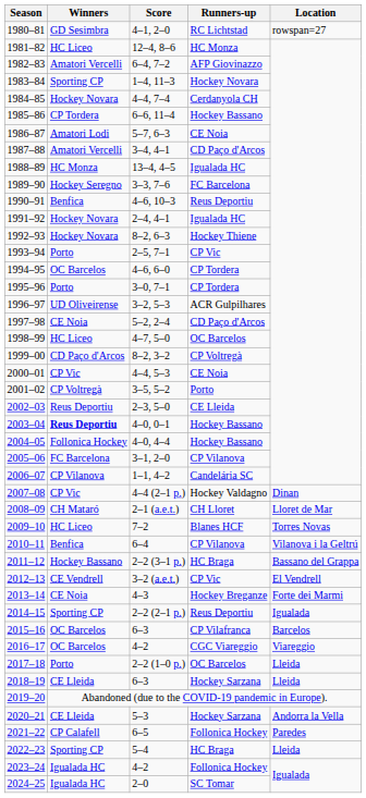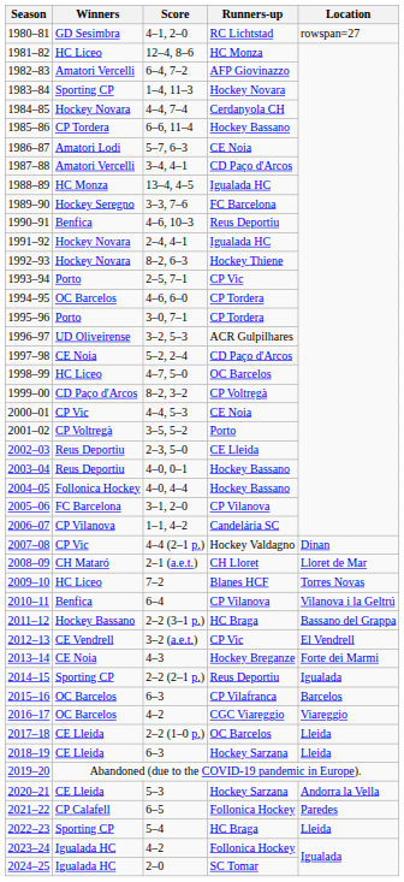2003–04 | Winners: bold -> normal
2017–18 | Winners: Porto -> CE Lleida
